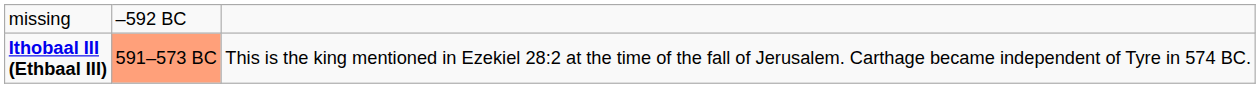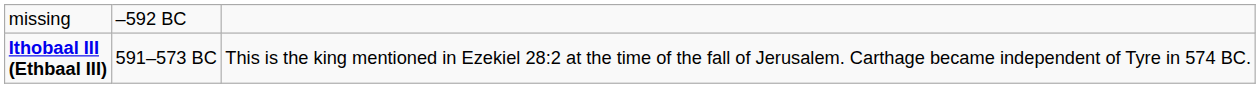Ithobaal III (Ethbaal III) | column 2: lightsalmon background -> no background
